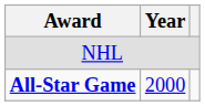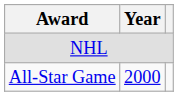All-Star Game | Award: bold -> normal
